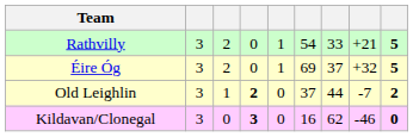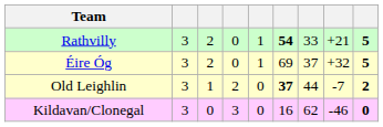Rathvilly | column 6: normal -> bold
Old Leighlin | column 4: bold -> normal
Old Leighlin | column 6: normal -> bold
Kildavan/Clonegal | column 4: bold -> normal
